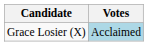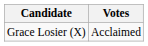Grace Losier (X) | Votes: lightblue background -> no background
